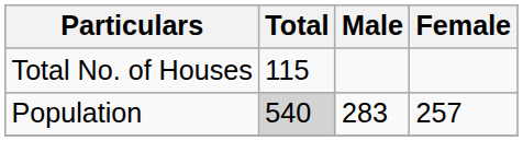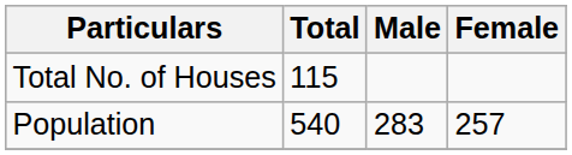Population | Total: lightgrey background -> no background
